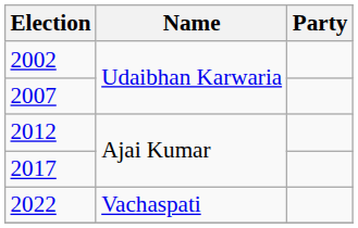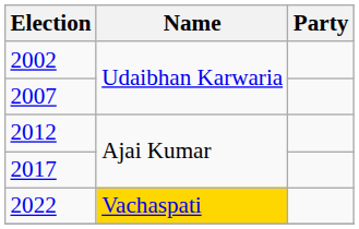2022 | Name: no background -> gold background
